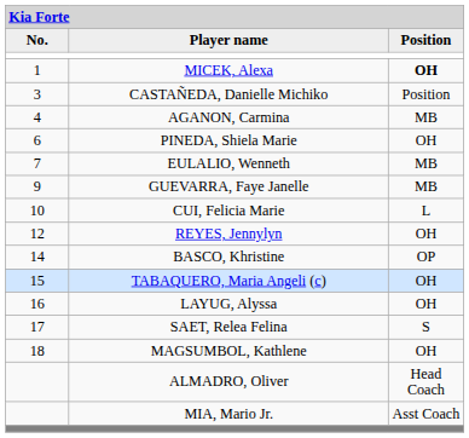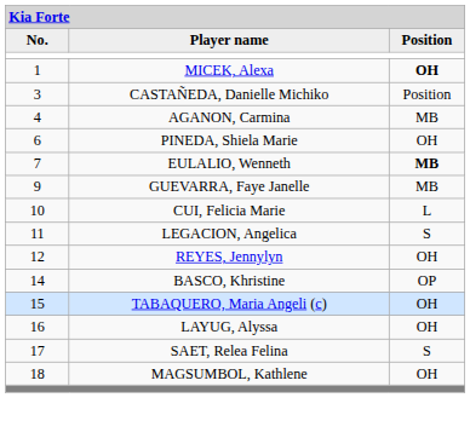EULALIO, Wenneth | column 3: normal -> bold
+ row: 11 | LEGACION, Angelica | S
- row: ALMADRO, Oliver | Head Coach
- row: MIA, Mario Jr. | Asst Coach
